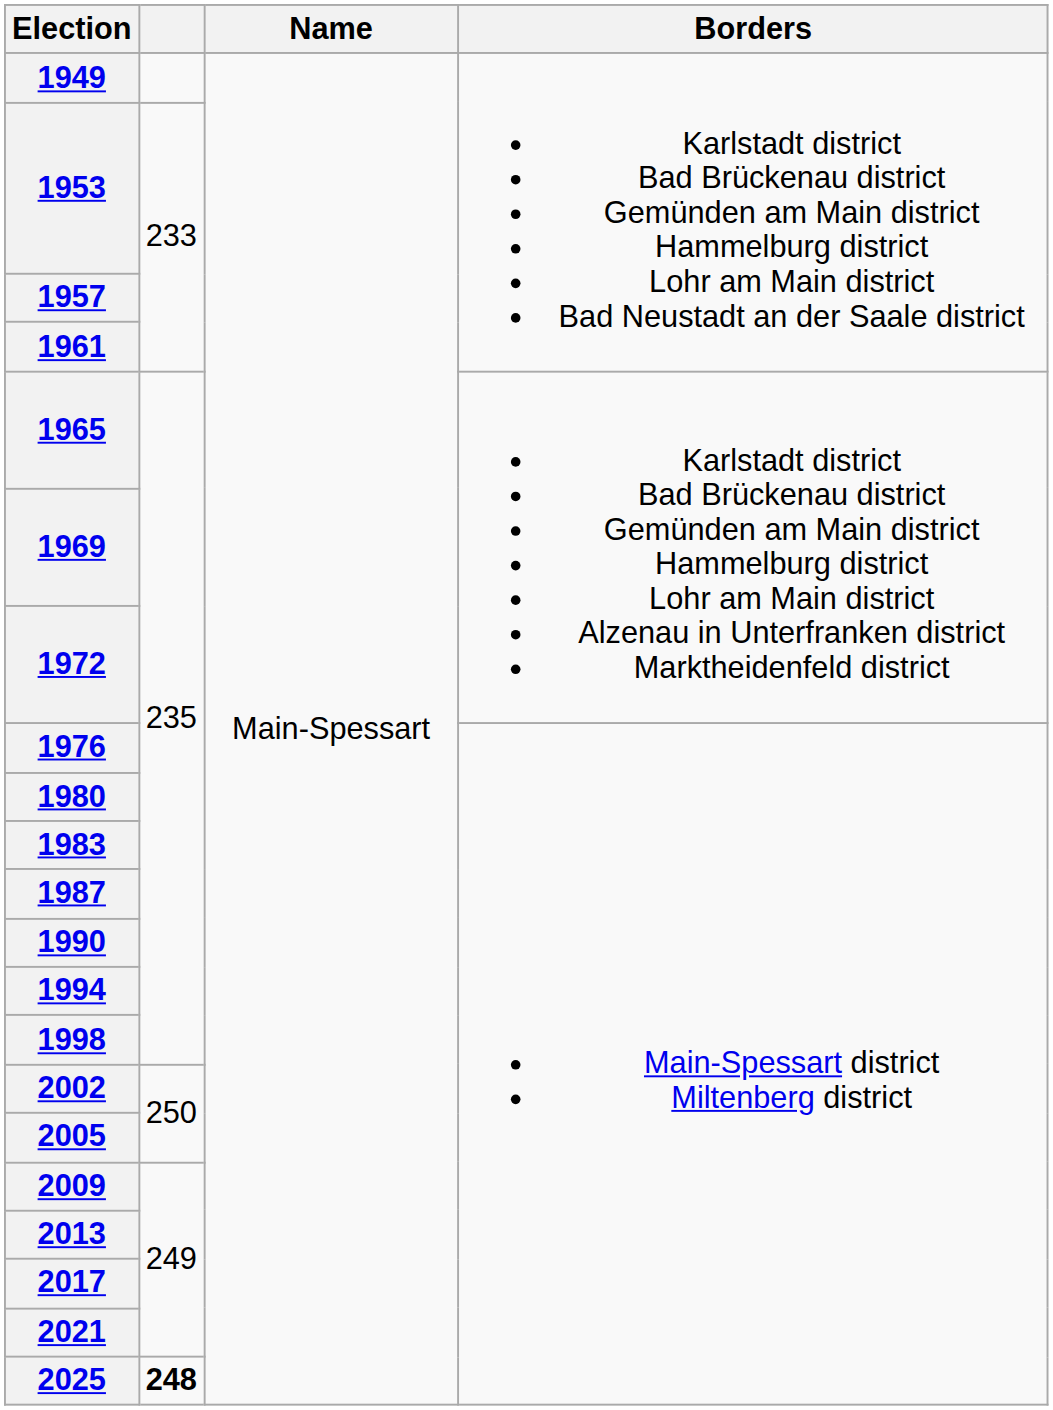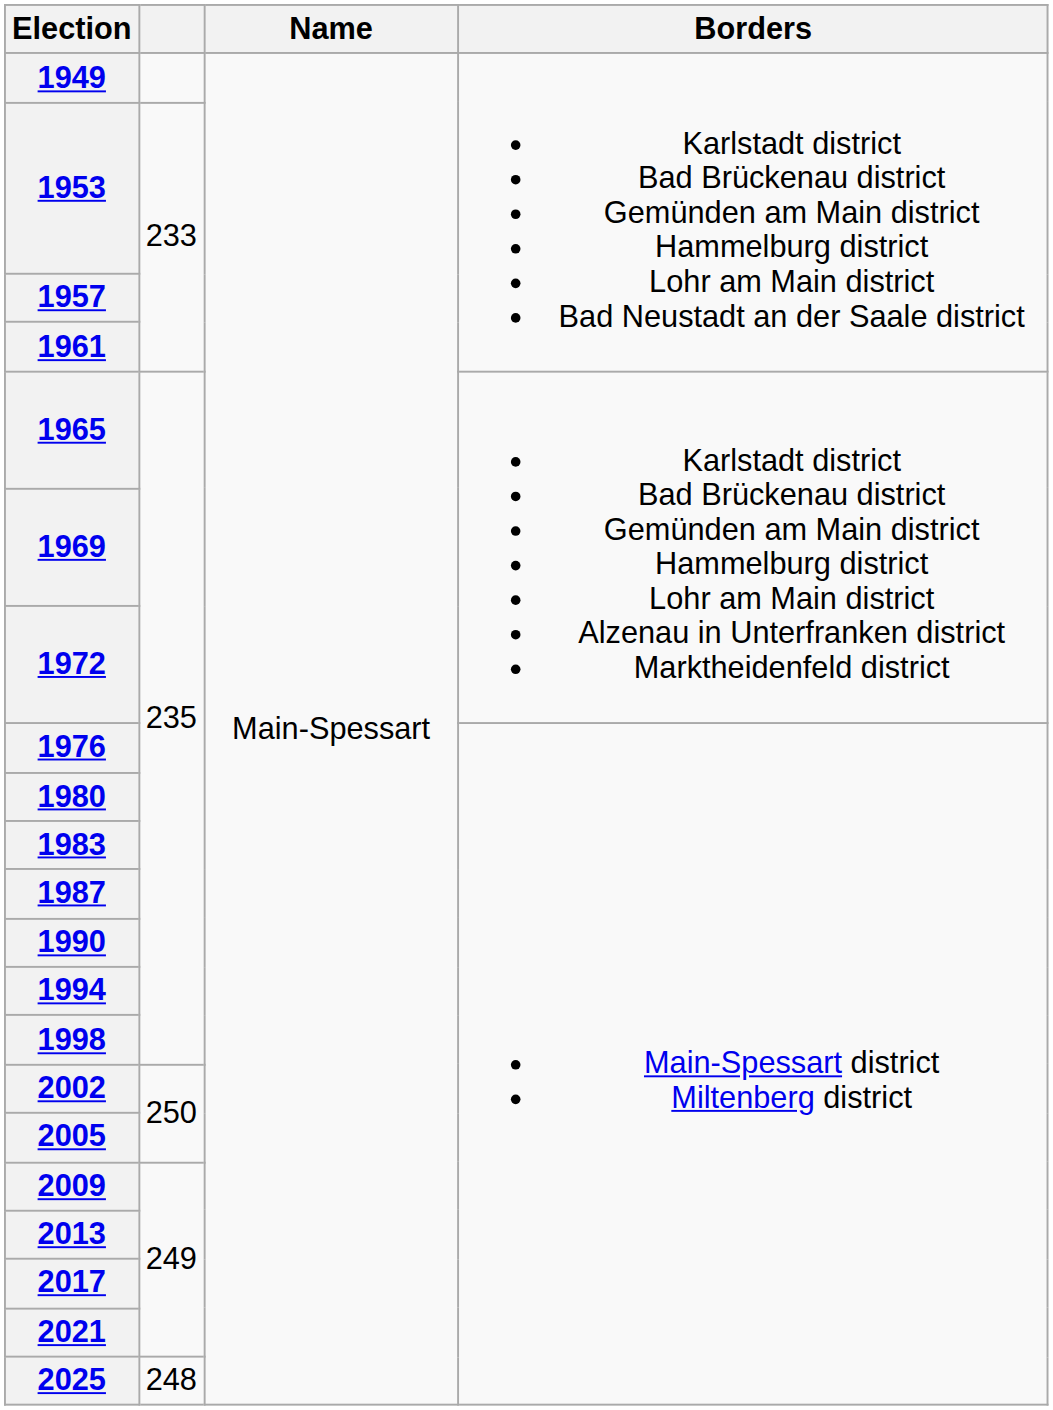2025 | column 2: bold -> normal
